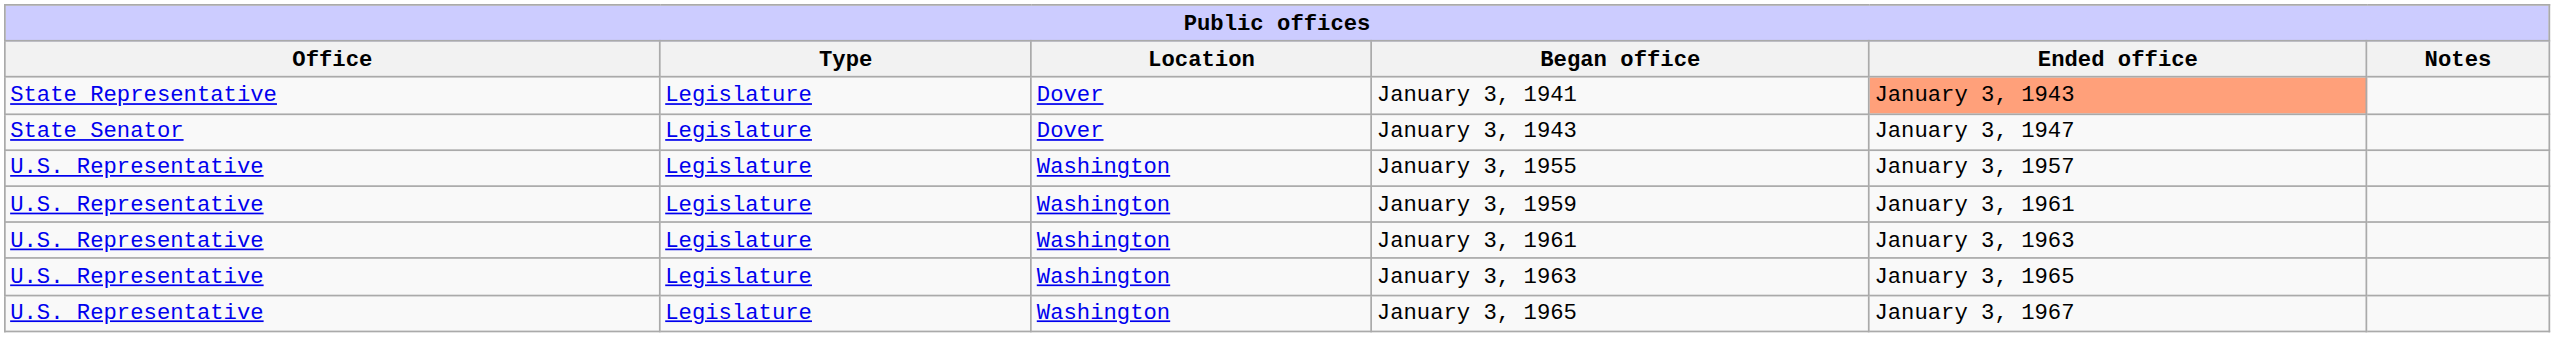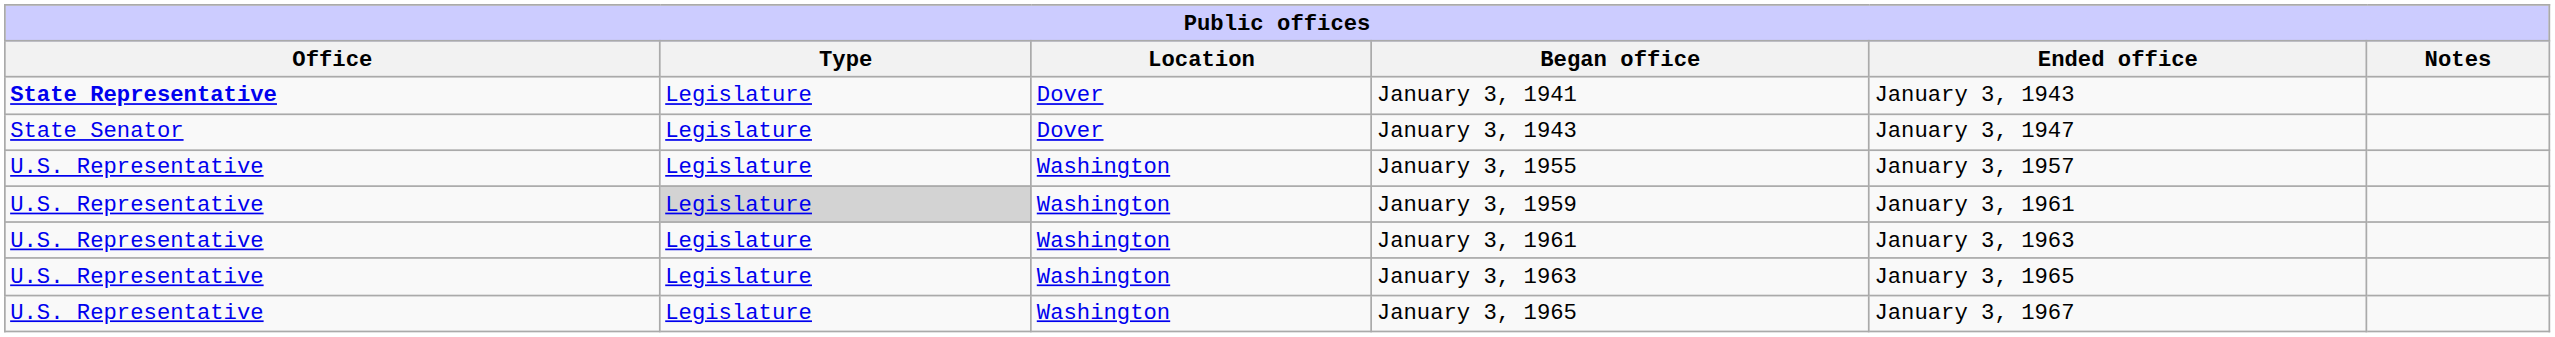January 3, 1941 | Office: normal -> bold
January 3, 1941 | Ended office: lightsalmon background -> no background
January 3, 1959 | Type: no background -> lightgrey background
